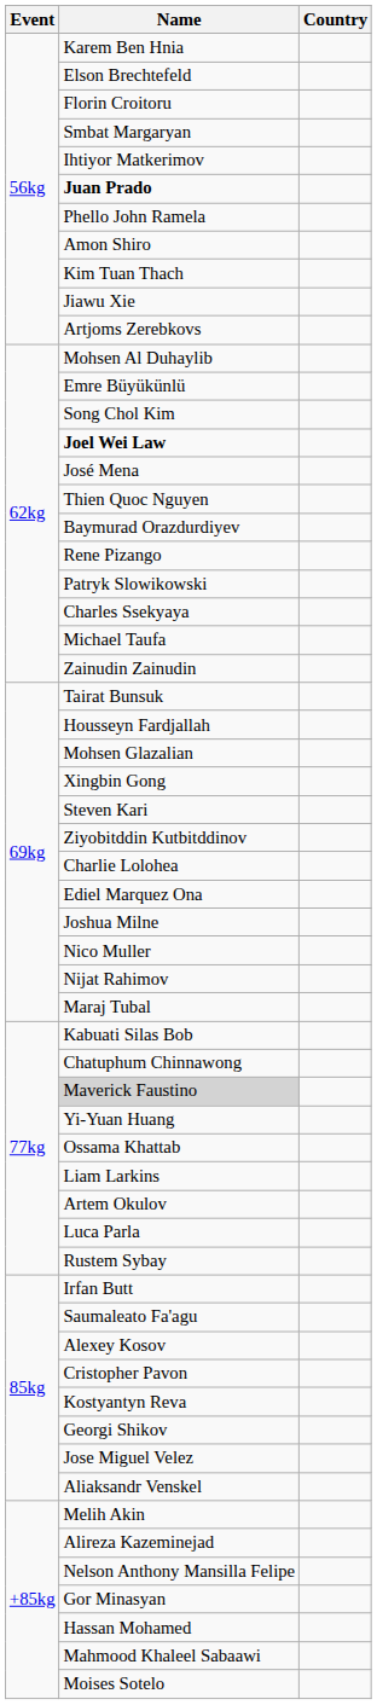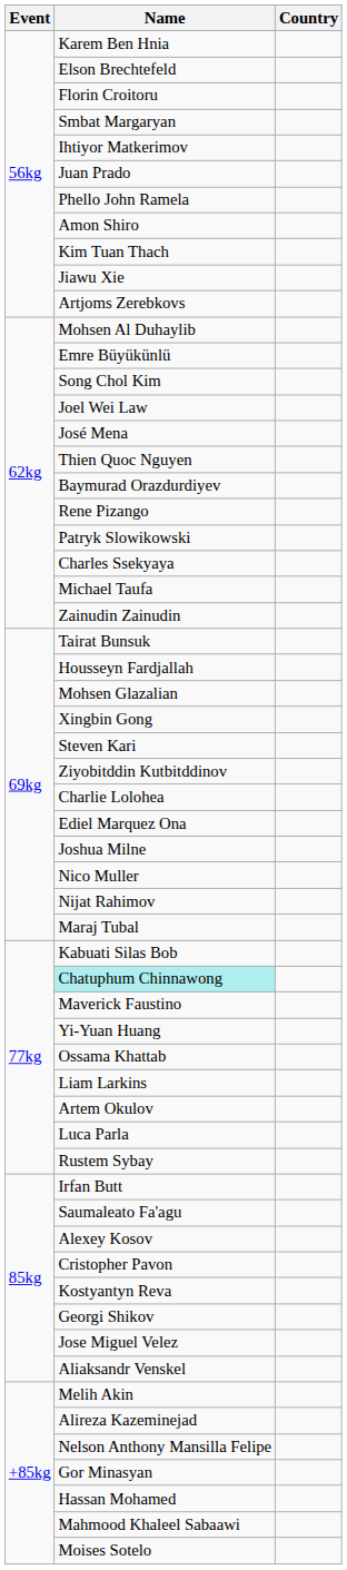Juan Prado | Name: bold -> normal
Joel Wei Law | Name: bold -> normal
Chatuphum Chinnawong | Name: no background -> paleturquoise background
Maverick Faustino | Name: lightgrey background -> no background
